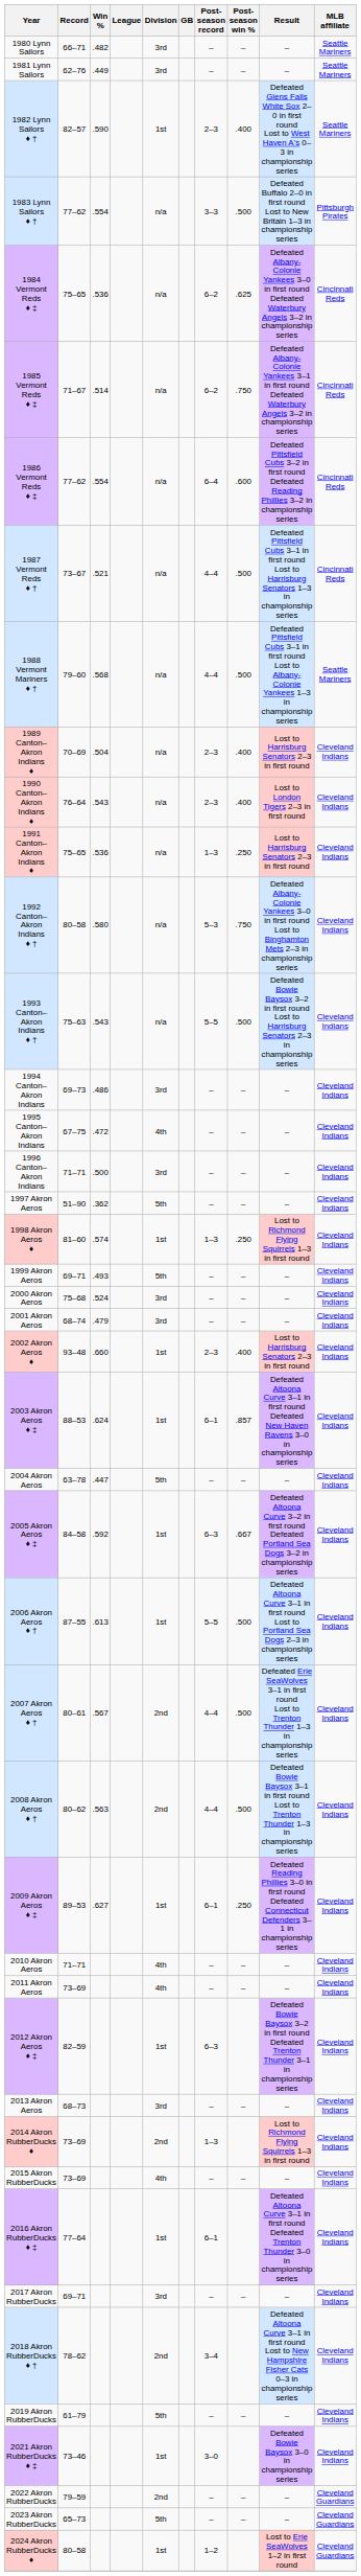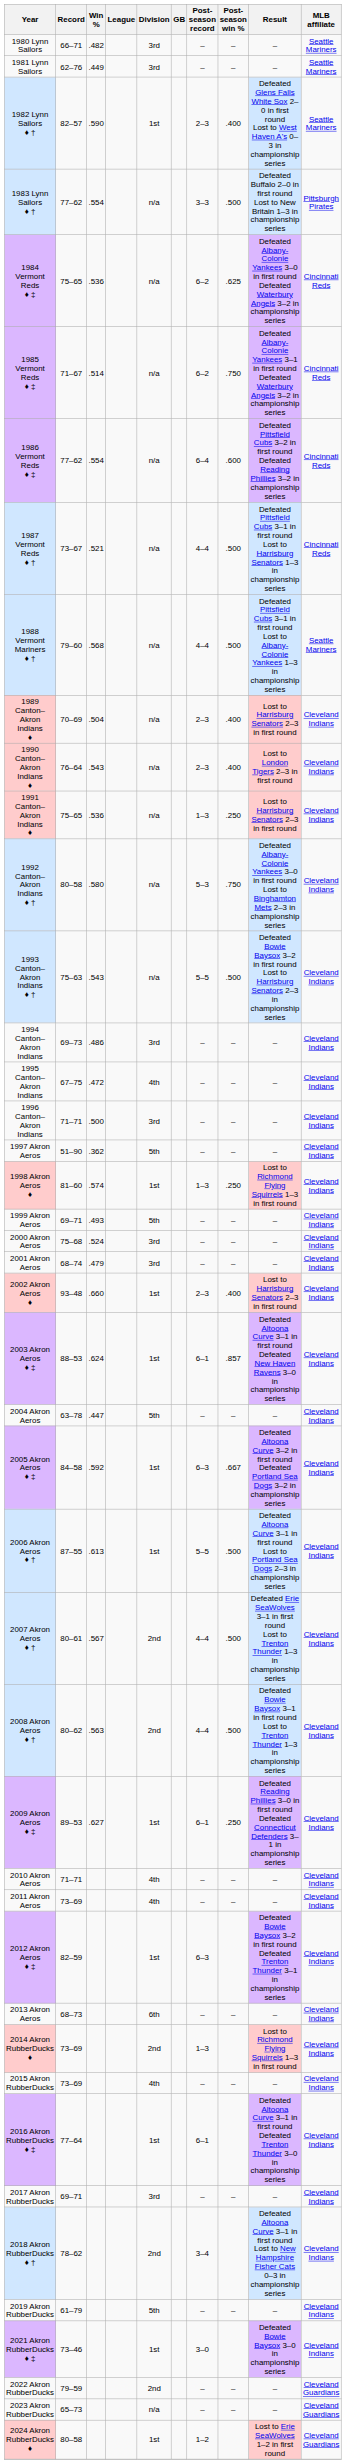2013 Akron Aeros | Division: 3rd -> 6th
2023 Akron RubberDucks | Division: 5th -> n/a
